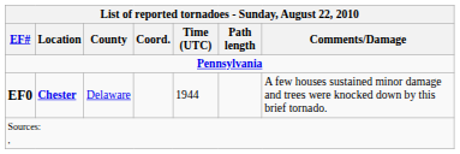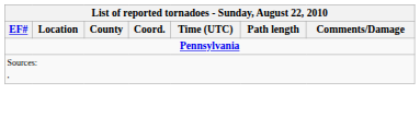- row: EF0 | Chester | Delaware | 1944 | A few houses sustained minor damage and trees were knocked down by this brief tornado.
